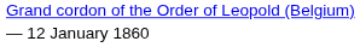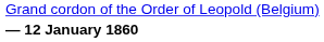— 12 January 1860 | column 1: normal -> bold
